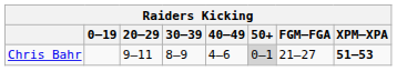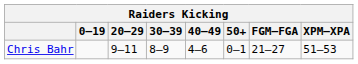Chris Bahr | 50+: lightgrey background -> no background
Chris Bahr | XPM–XPA: bold -> normal
